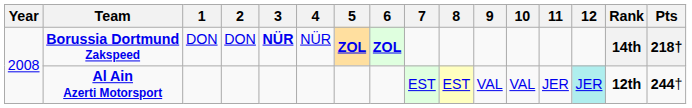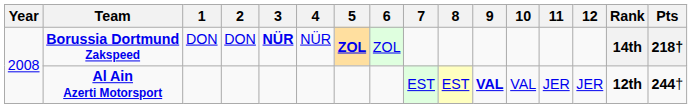Borussia Dortmund Zakspeed | 6: bold -> normal
Al Ain Azerti Motorsport | 9: normal -> bold
Al Ain Azerti Motorsport | 12: paleturquoise background -> no background
